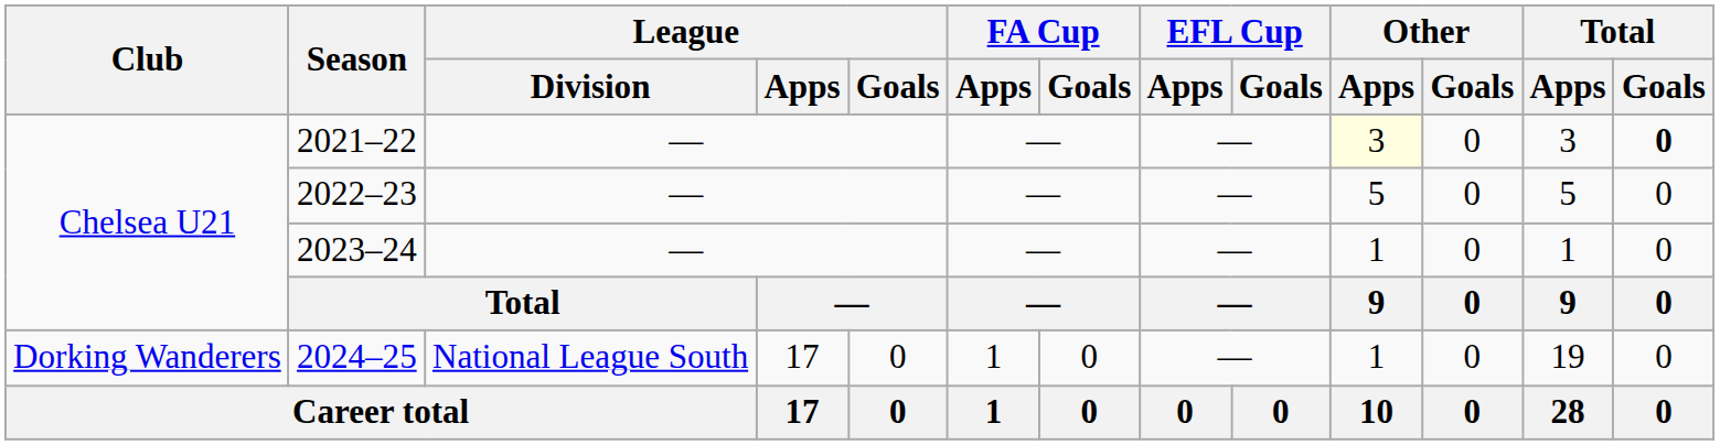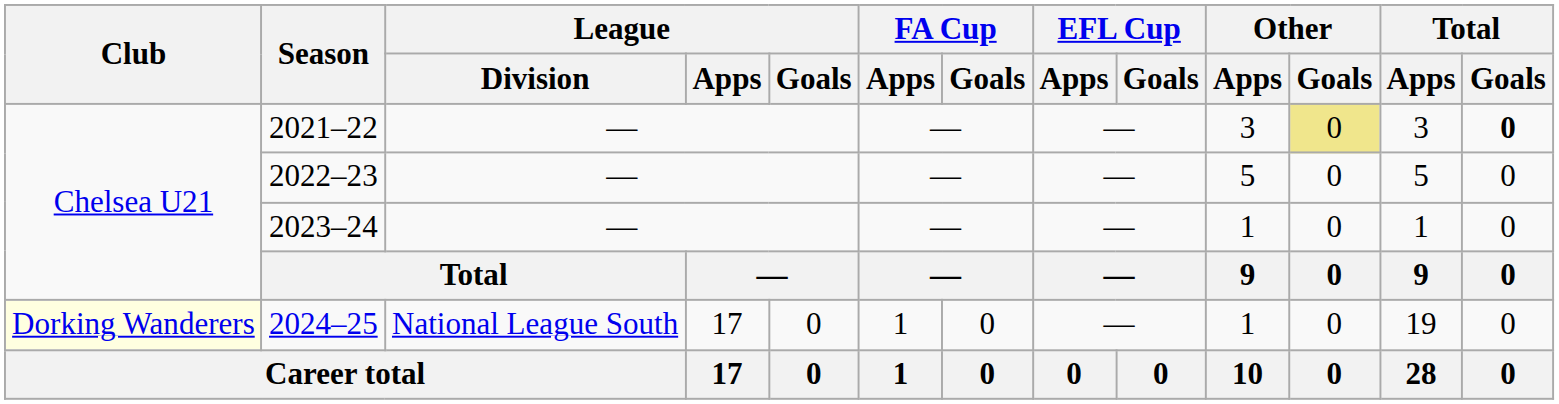2021–22 | Other / Apps: lightyellow background -> no background
2021–22 | Other / Goals: no background -> khaki background
2024–25 | Club: no background -> lightyellow background
